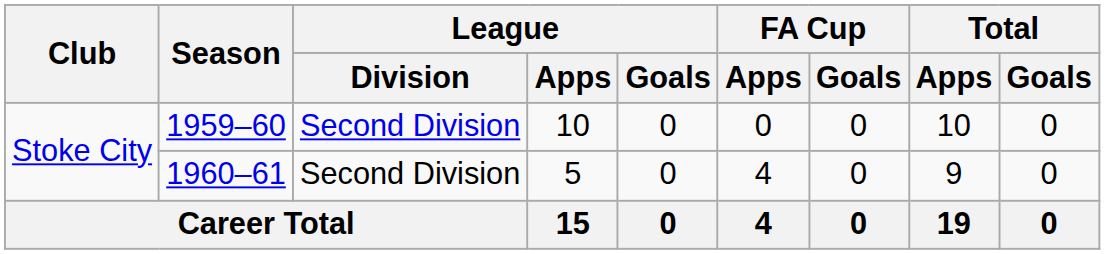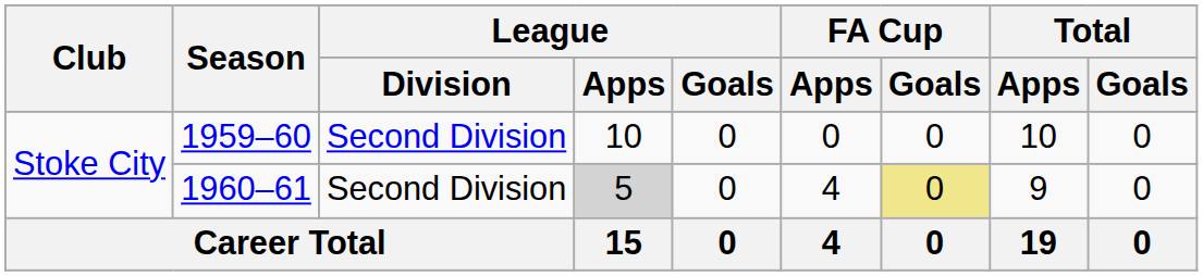1960–61 | League / Apps: no background -> lightgrey background
1960–61 | FA Cup / Goals: no background -> khaki background
